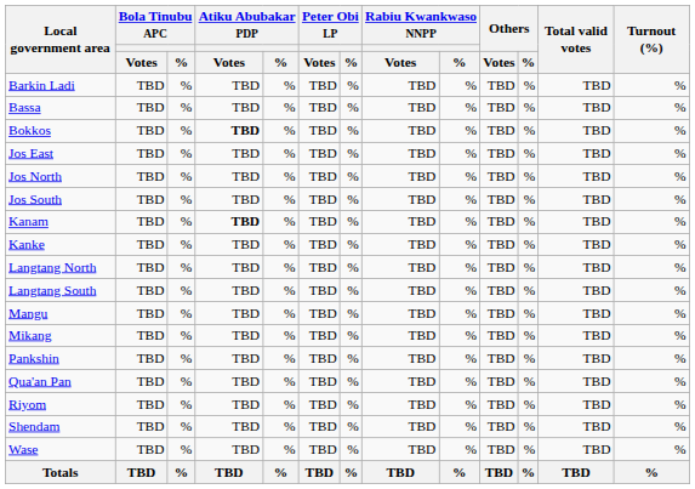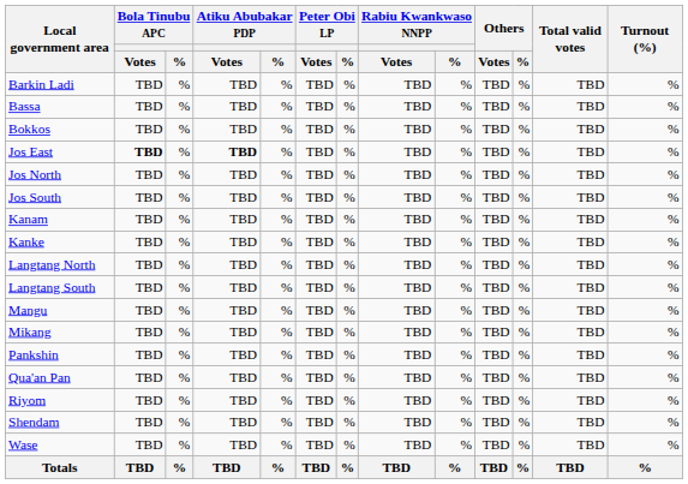Bokkos | Atiku Abubakar PDP / Votes: bold -> normal
Jos East | Bola Tinubu APC / Votes: normal -> bold
Jos East | Atiku Abubakar PDP / Votes: normal -> bold
Kanam | Atiku Abubakar PDP / Votes: bold -> normal
